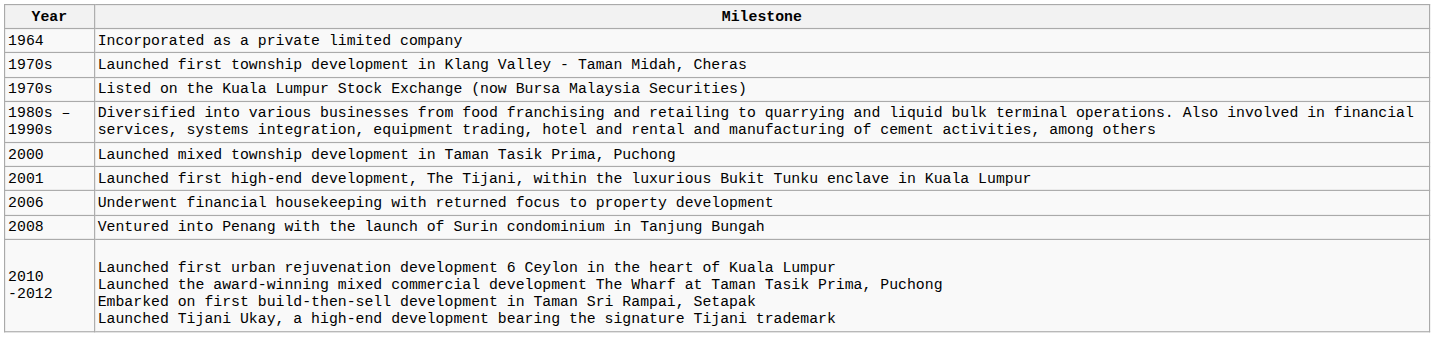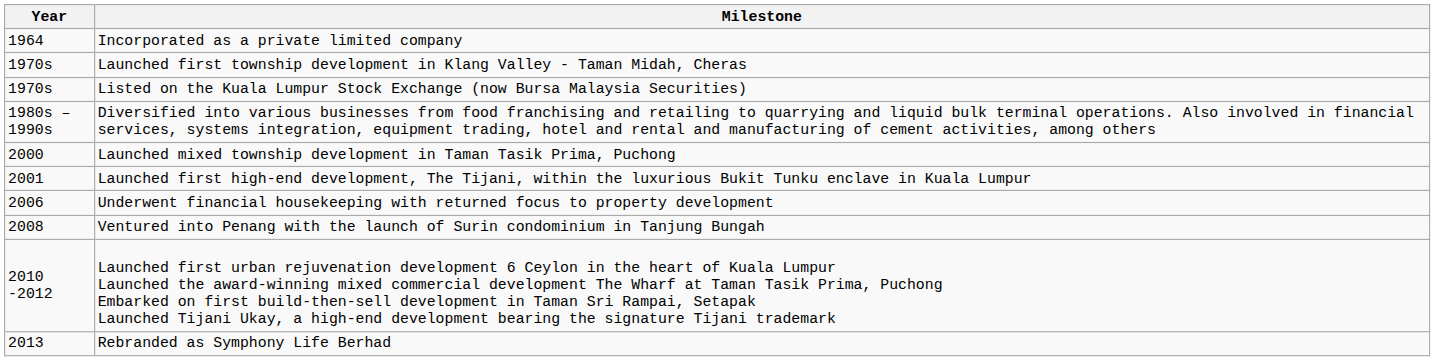+ row: 2013 | Rebranded as Symphony Life Berhad
